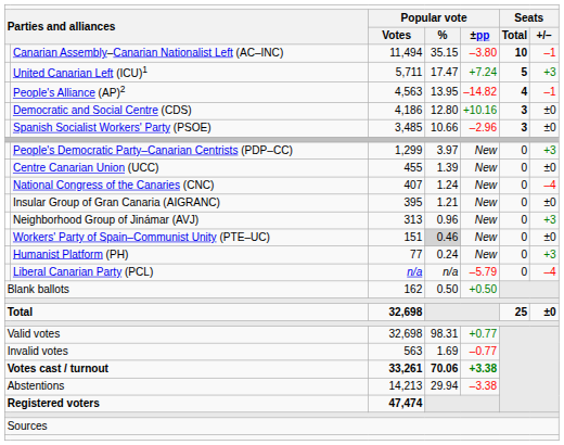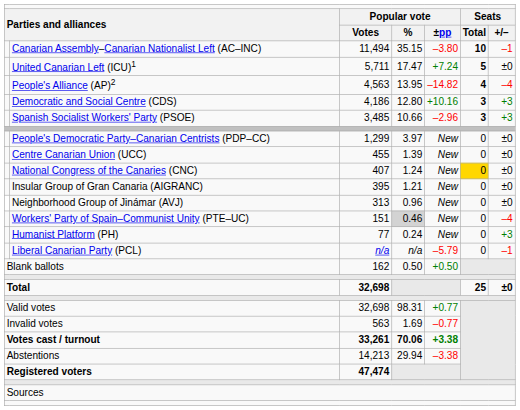United Canarian Left (ICU)1 | column 7: +3 -> ±0
People's Alliance (AP)2 | column 7: –1 -> –4
Democratic and Social Centre (CDS) | column 7: ±0 -> +3
Spanish Socialist Workers' Party (PSOE) | column 7: ±0 -> +3
People's Democratic Party–Canarian Centrists (PDP–CC) | column 7: +3 -> ±0
National Congress of the Canaries (CNC) | column 6: no background -> gold background
National Congress of the Canaries (CNC) | column 7: –4 -> ±0
Neighborhood Group of Jinámar (AVJ) | column 7: +3 -> ±0
Workers' Party of Spain–Communist Unity (PTE–UC) | column 7: ±0 -> –4
Liberal Canarian Party (PCL) | column 7: –4 -> –1
